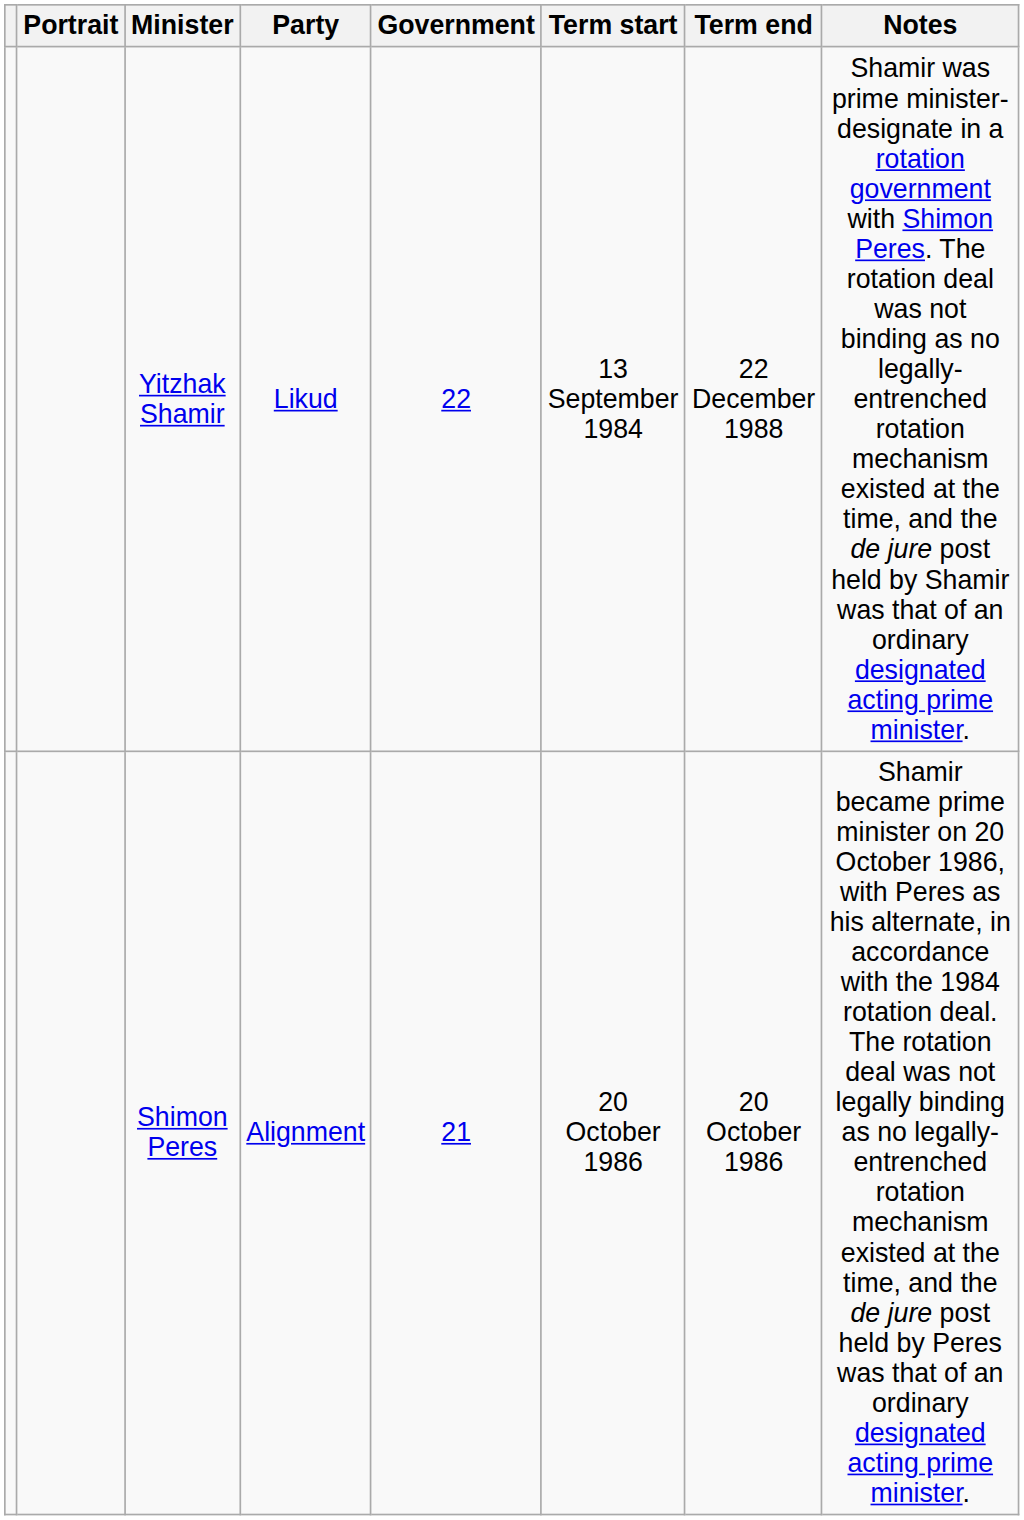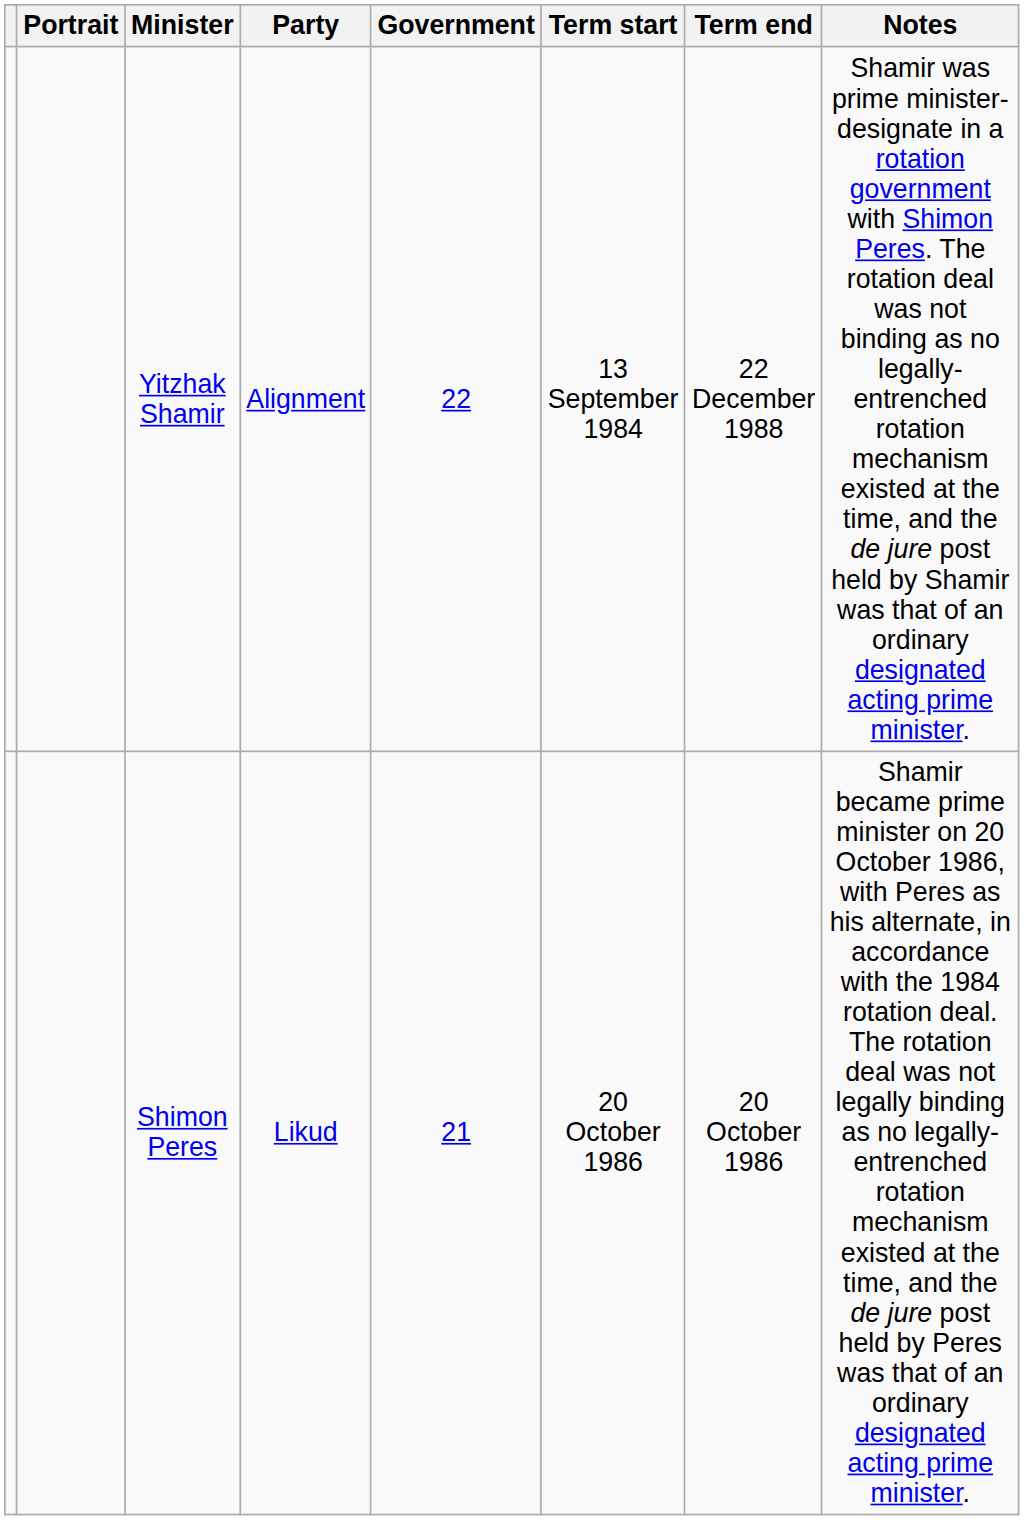Yitzhak Shamir | Party: Likud -> Alignment
Shimon Peres | Party: Alignment -> Likud
